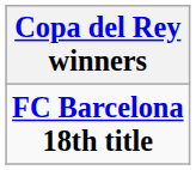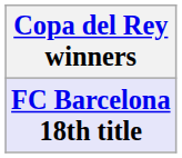row 2 | column 1: no background -> lavender background
